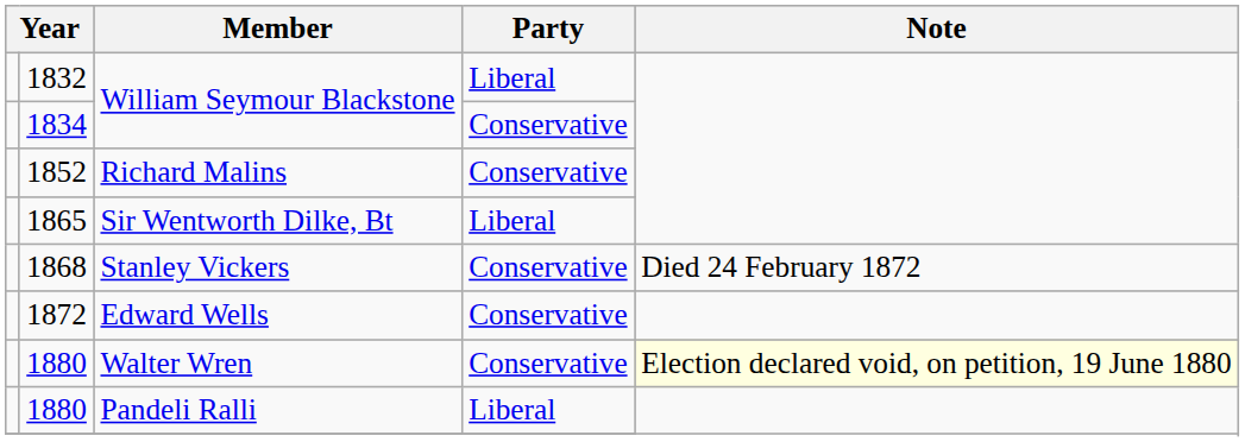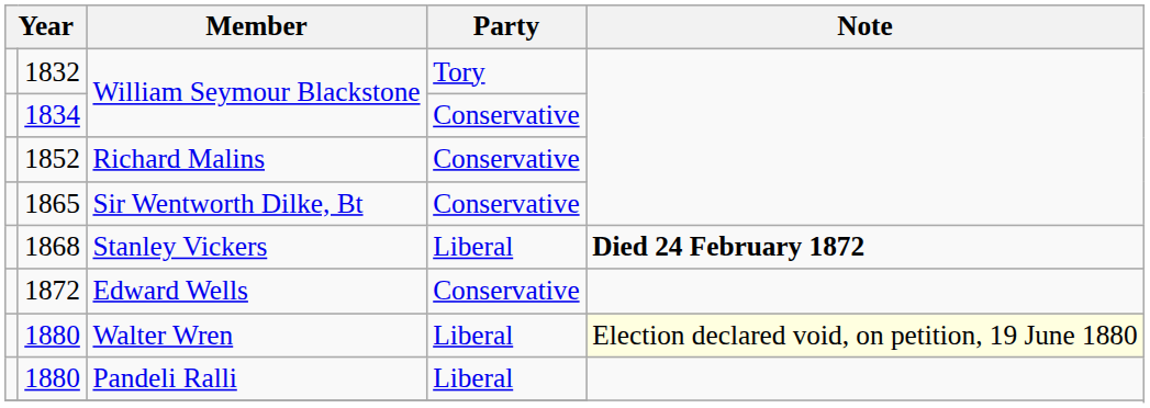1832 | Party: Liberal -> Tory
1865 | Party: Liberal -> Conservative
1868 | Party: Conservative -> Liberal
1868 | Note: normal -> bold
1880 / Walter Wren | Party: Conservative -> Liberal
